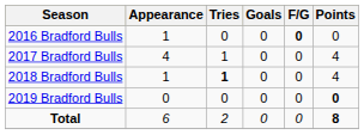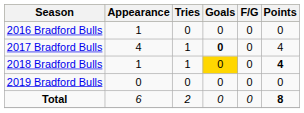2016 Bradford Bulls | F/G: bold -> normal
2017 Bradford Bulls | Goals: normal -> bold
2018 Bradford Bulls | Tries: bold -> normal
2018 Bradford Bulls | Goals: no background -> gold background
2018 Bradford Bulls | Points: normal -> bold
2019 Bradford Bulls | Points: bold -> normal
